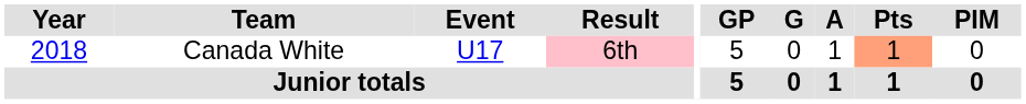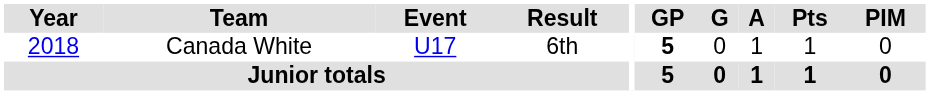Canada White | Result: pink background -> no background
Canada White | GP: normal -> bold
Canada White | Pts: lightsalmon background -> no background
